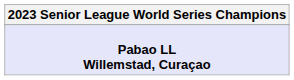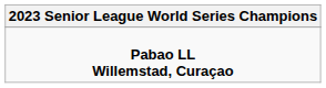row 2 | column 1: lavender background -> no background
